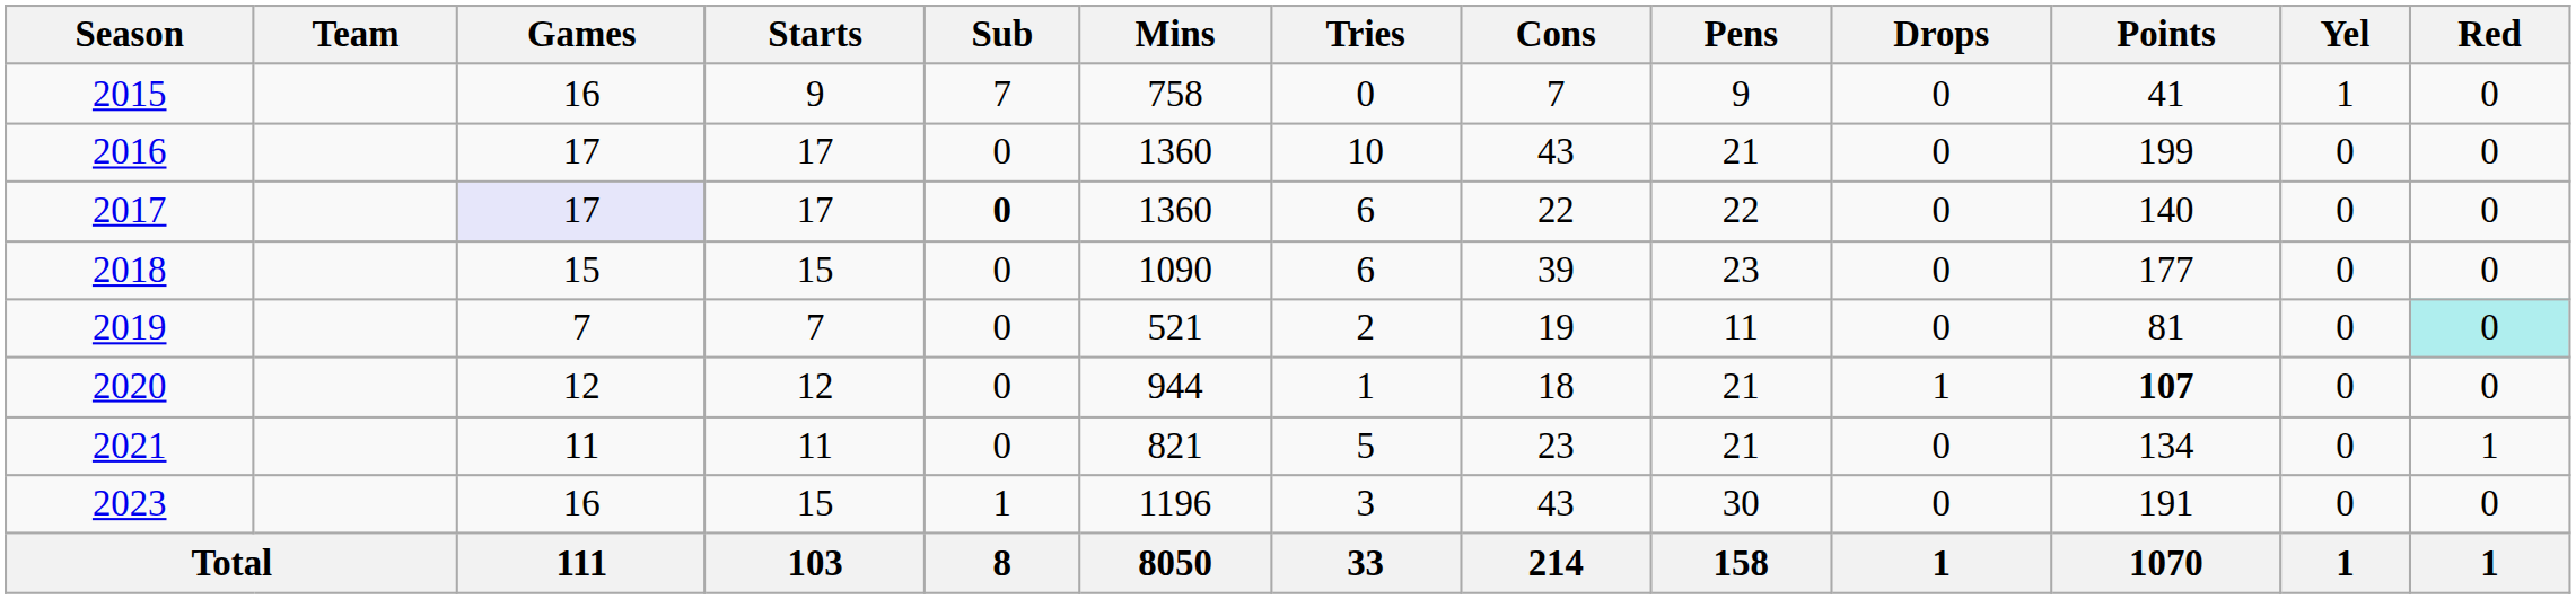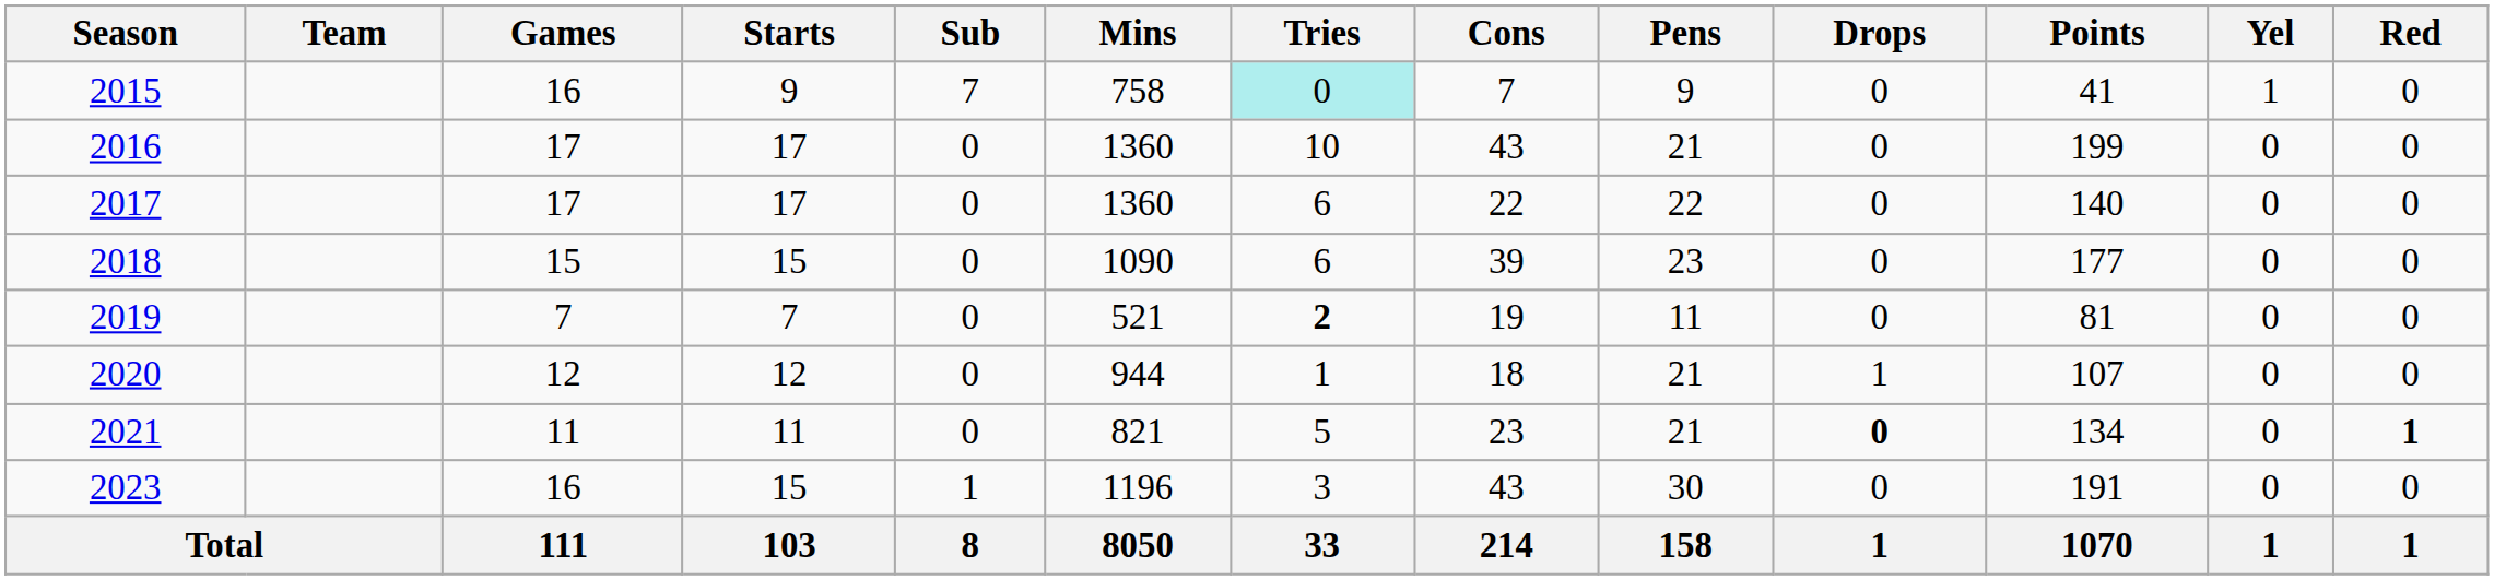2015 | Tries: no background -> paleturquoise background
2017 | Games: lavender background -> no background
2017 | Sub: bold -> normal
2019 | Tries: normal -> bold
2019 | Red: paleturquoise background -> no background
2020 | Points: bold -> normal
2021 | Drops: normal -> bold
2021 | Red: normal -> bold
